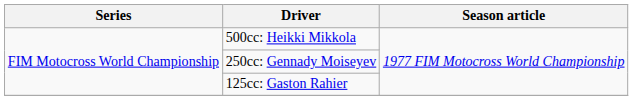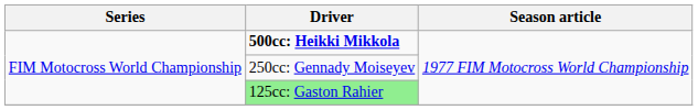500cc: Heikki Mikkola | Driver: normal -> bold
125cc: Gaston Rahier | Driver: no background -> lightgreen background
